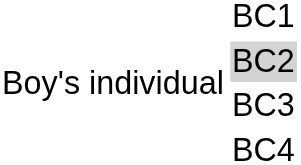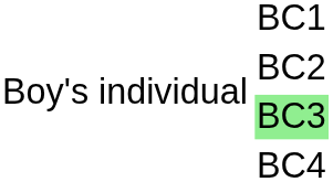BC2 | column 2: lightgrey background -> no background
BC3 | column 2: no background -> lightgreen background
